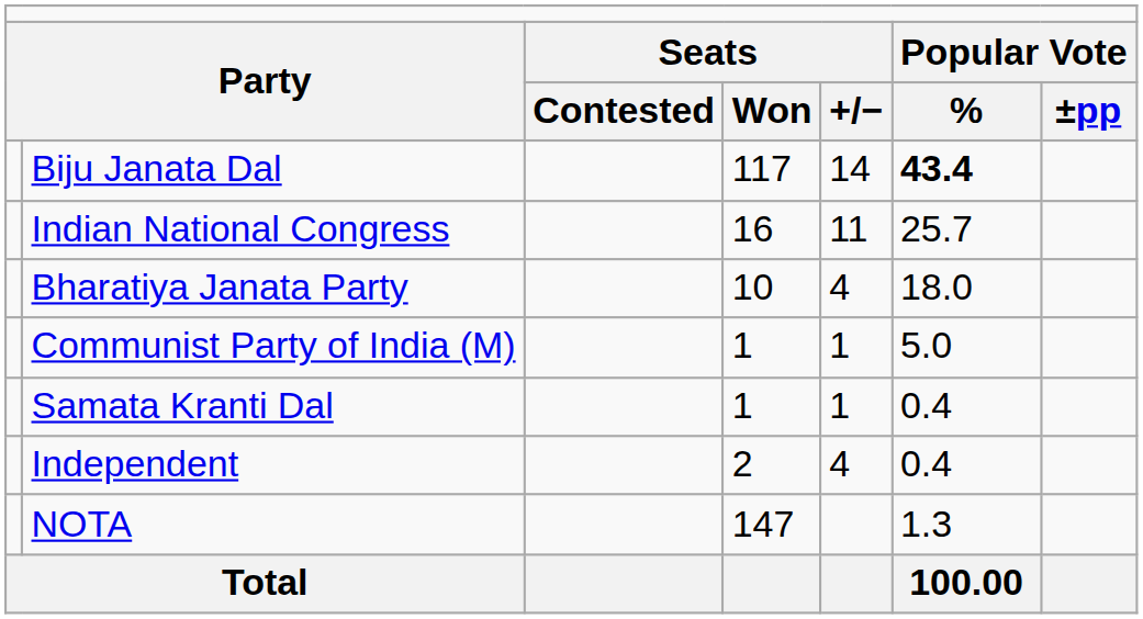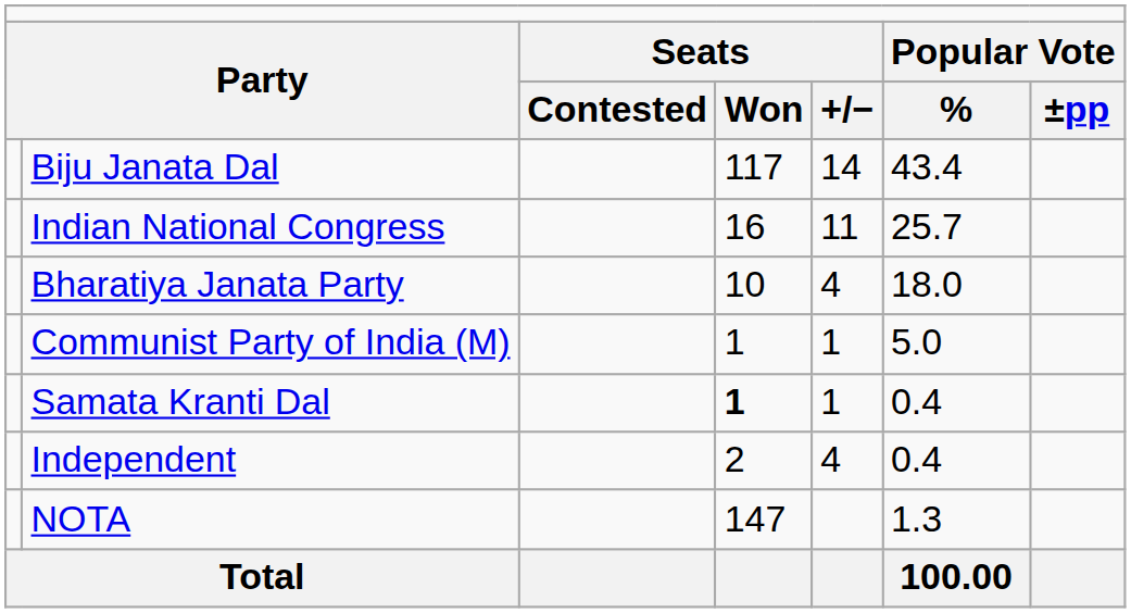Biju Janata Dal | column 6: bold -> normal
Samata Kranti Dal | column 4: normal -> bold
